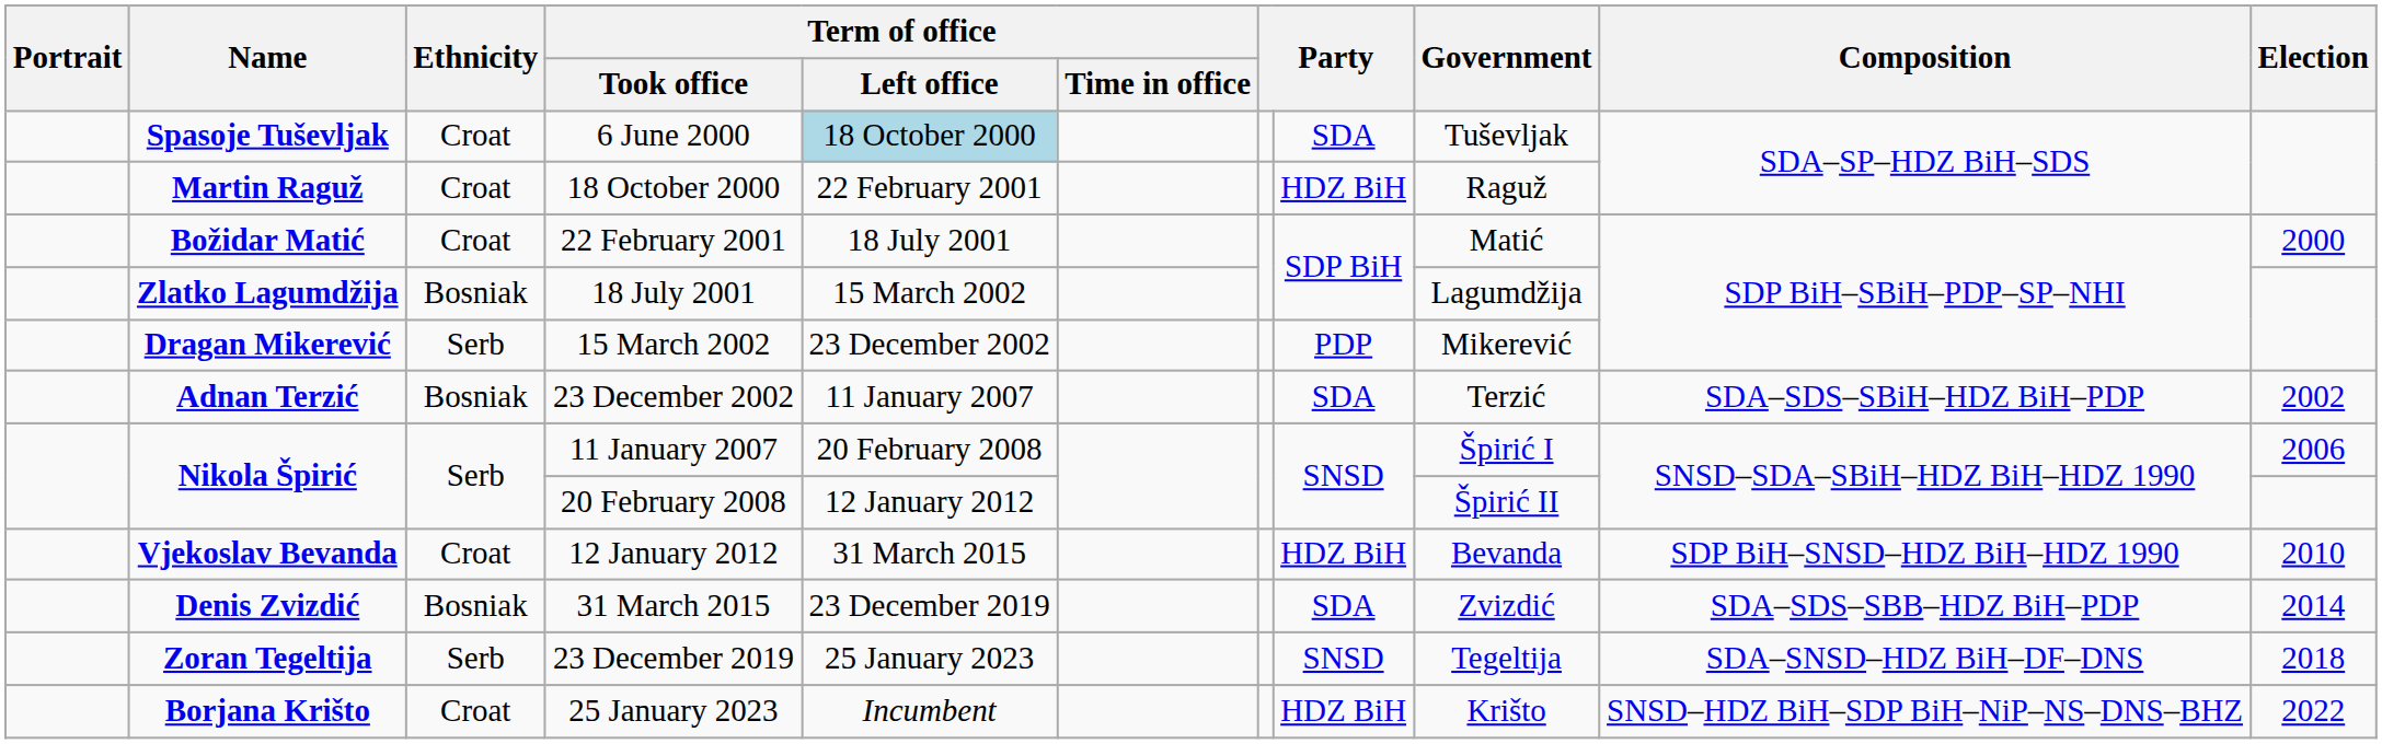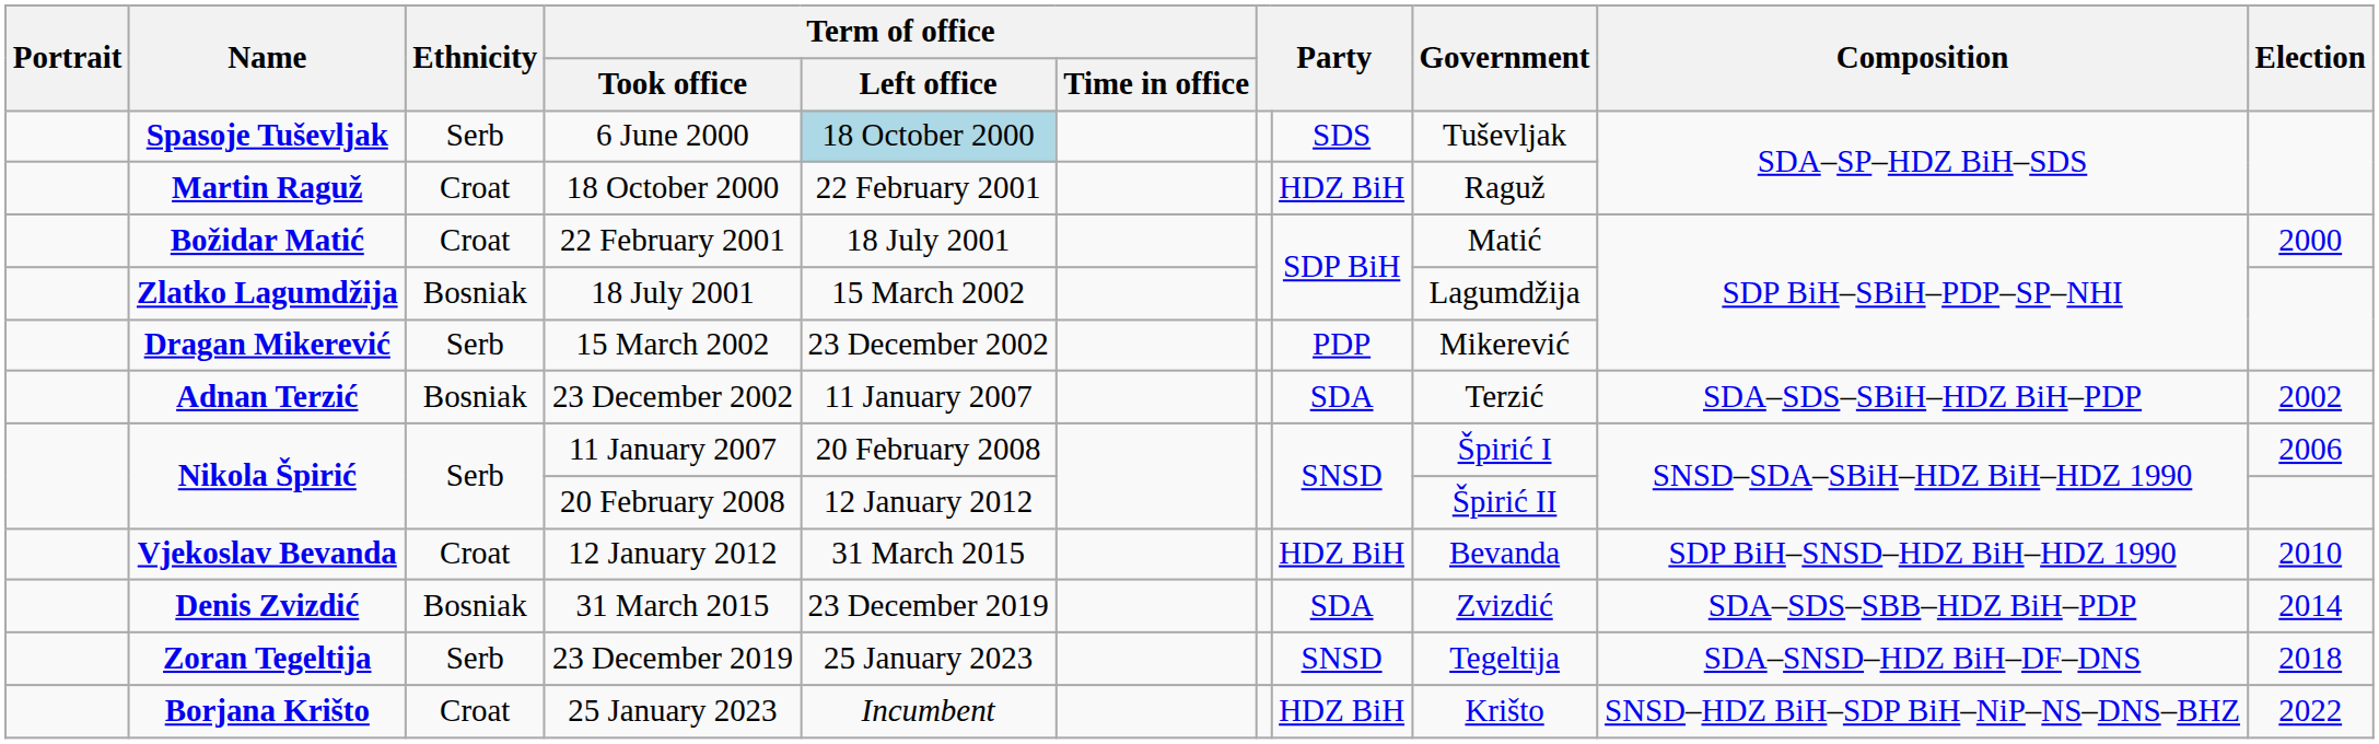6 June 2000 | Ethnicity: Croat -> Serb
6 June 2000 | column 8: SDA -> SDS
